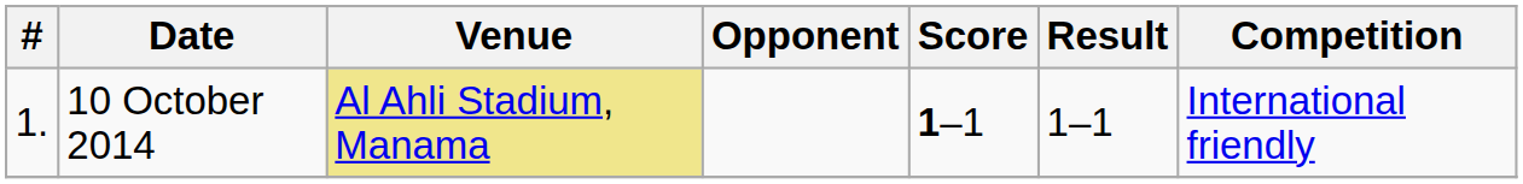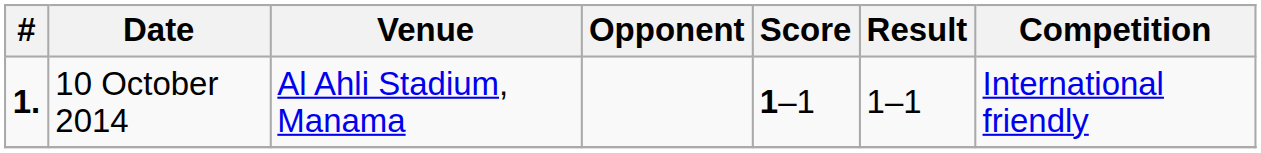10 October 2014 | #: normal -> bold
10 October 2014 | Venue: khaki background -> no background
